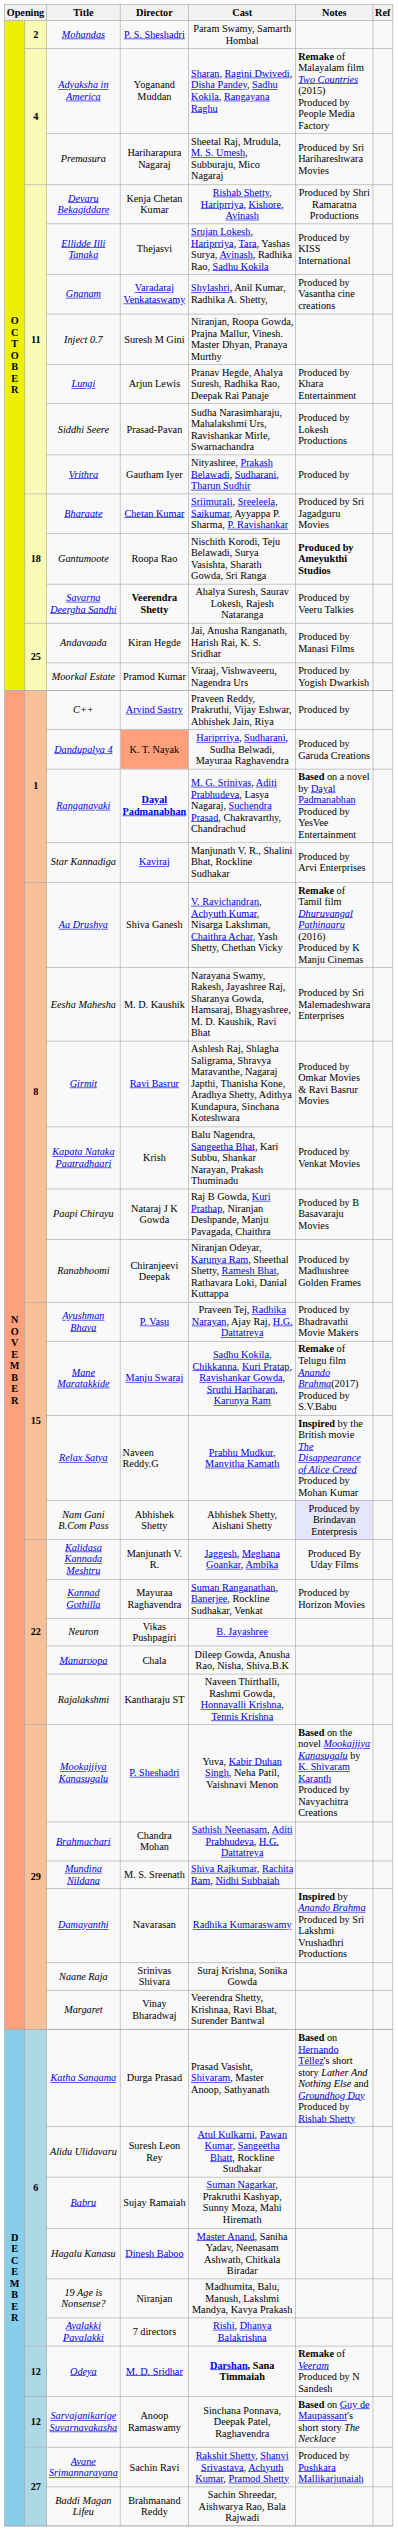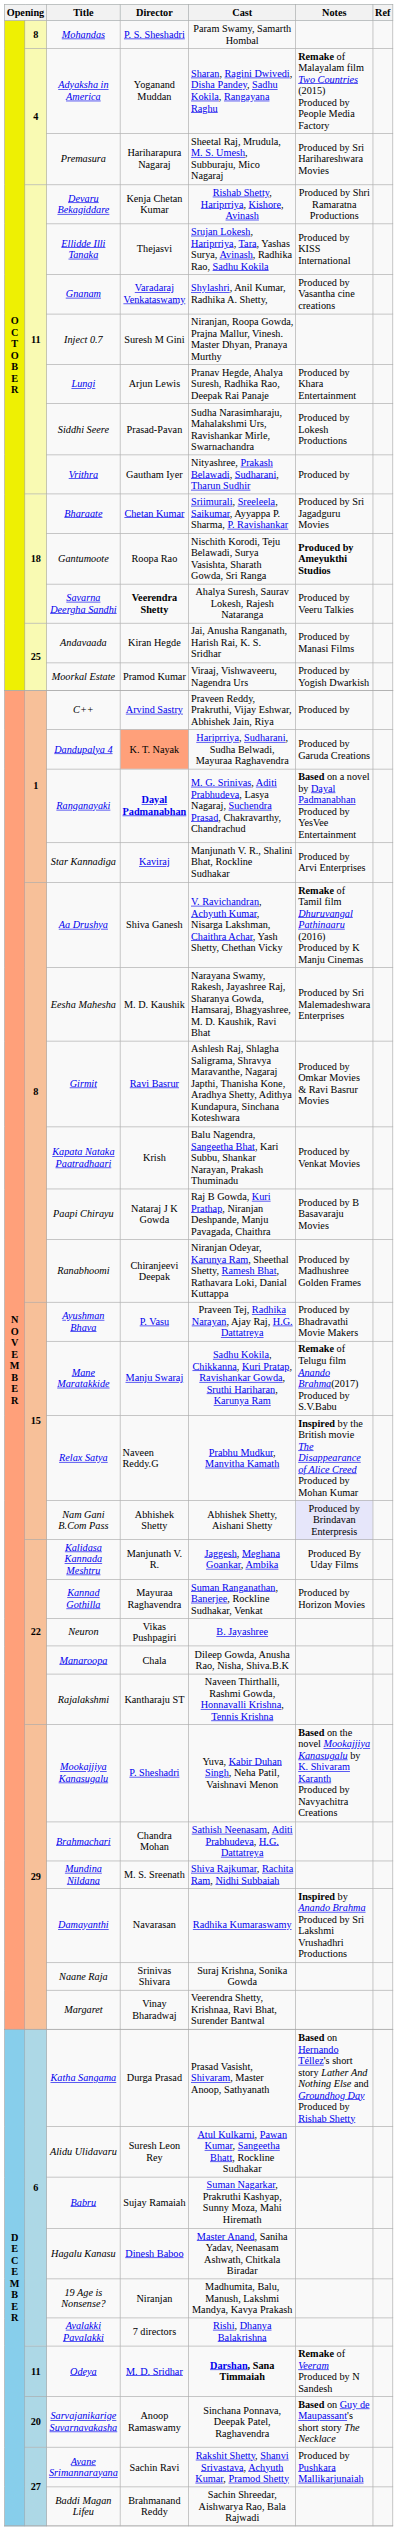Mohandas | column 2: 2 -> 8
Odeya | column 2: 12 -> 11
Sarvajanikarige Suvarnavakasha | column 2: 12 -> 20
